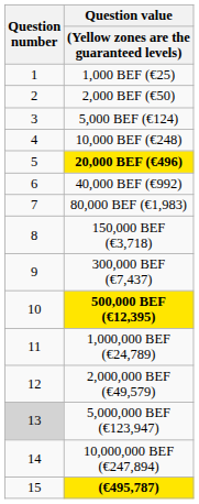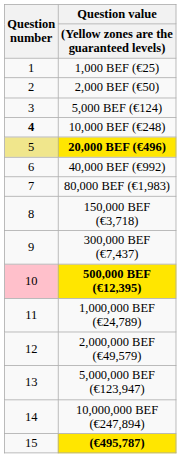10,000 BEF (€248) | Question number: normal -> bold
20,000 BEF (€496) | Question number: no background -> khaki background
500,000 BEF (€12,395) | Question number: no background -> pink background
5,000,000 BEF (€123,947) | Question number: lightgrey background -> no background
